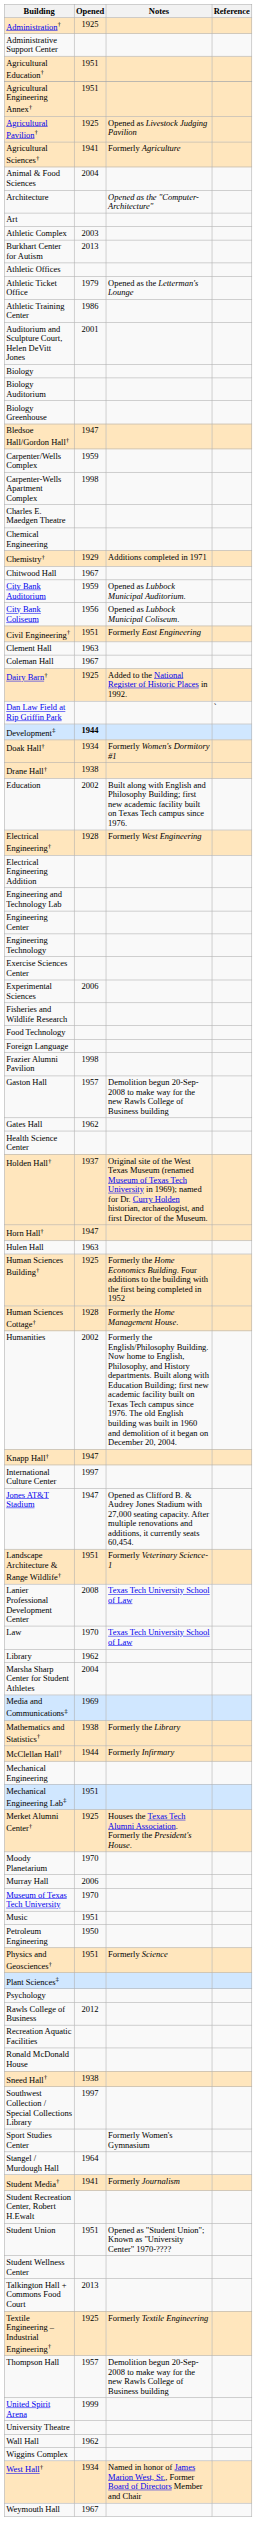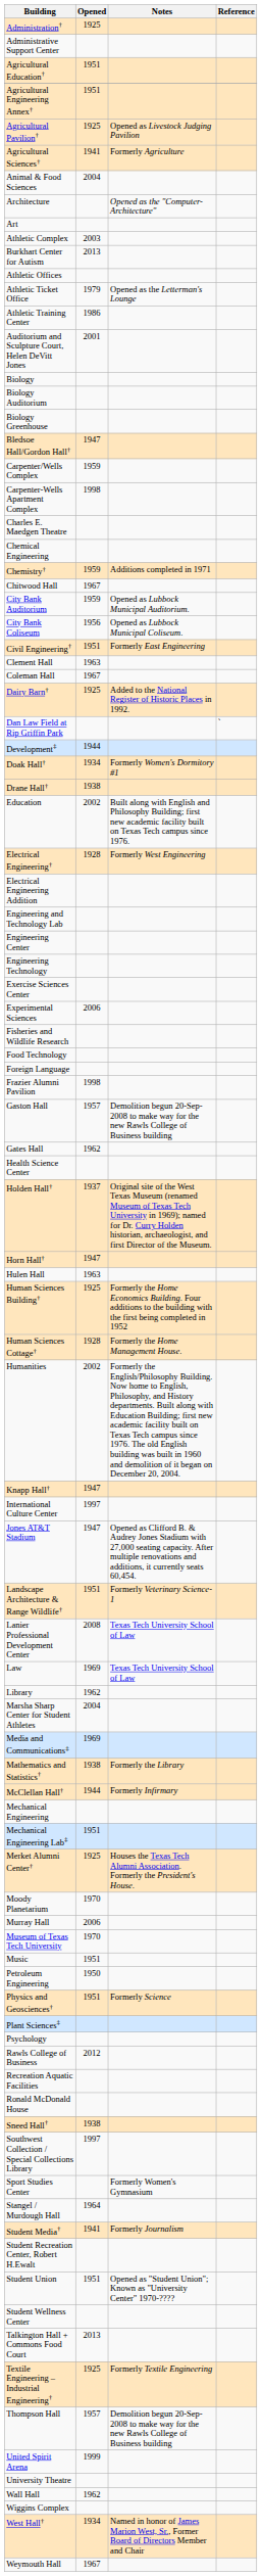Chemistry† | Opened: 1929 -> 1959
Development‡ | Opened: bold -> normal
Law | Opened: 1970 -> 1969
